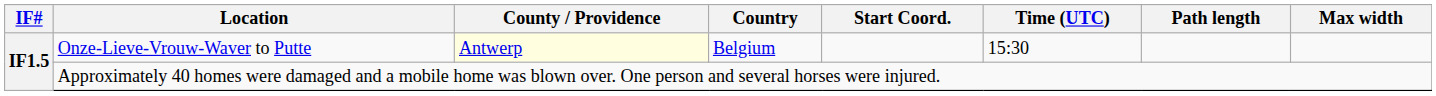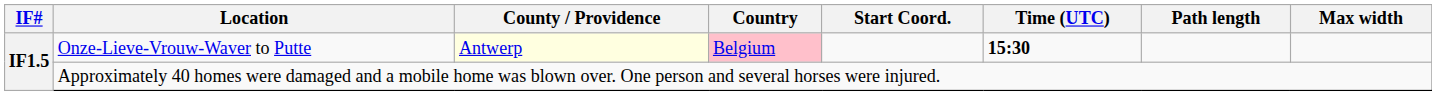Onze-Lieve-Vrouw-Waver to Putte | Country: no background -> pink background
Onze-Lieve-Vrouw-Waver to Putte | Time (UTC): normal -> bold
